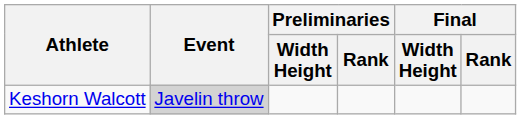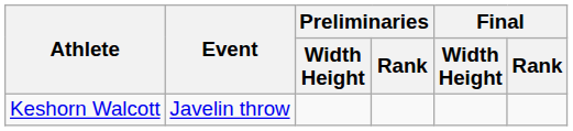Keshorn Walcott | Event: lightgrey background -> no background
